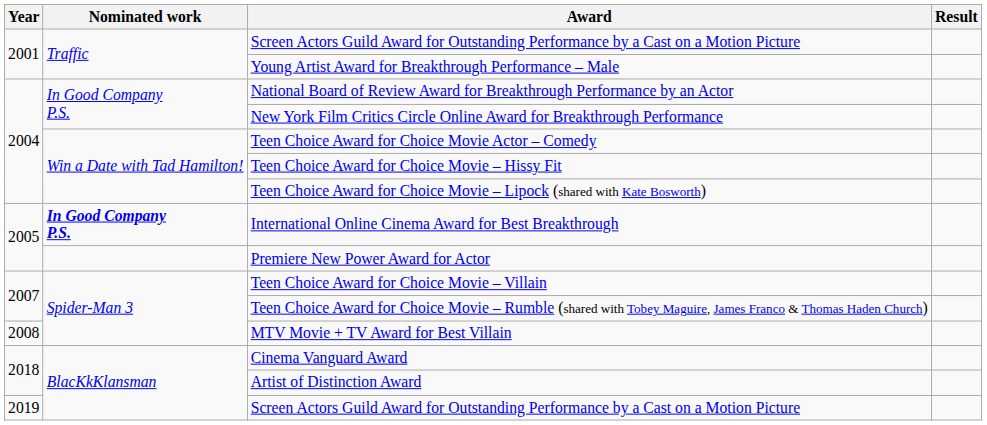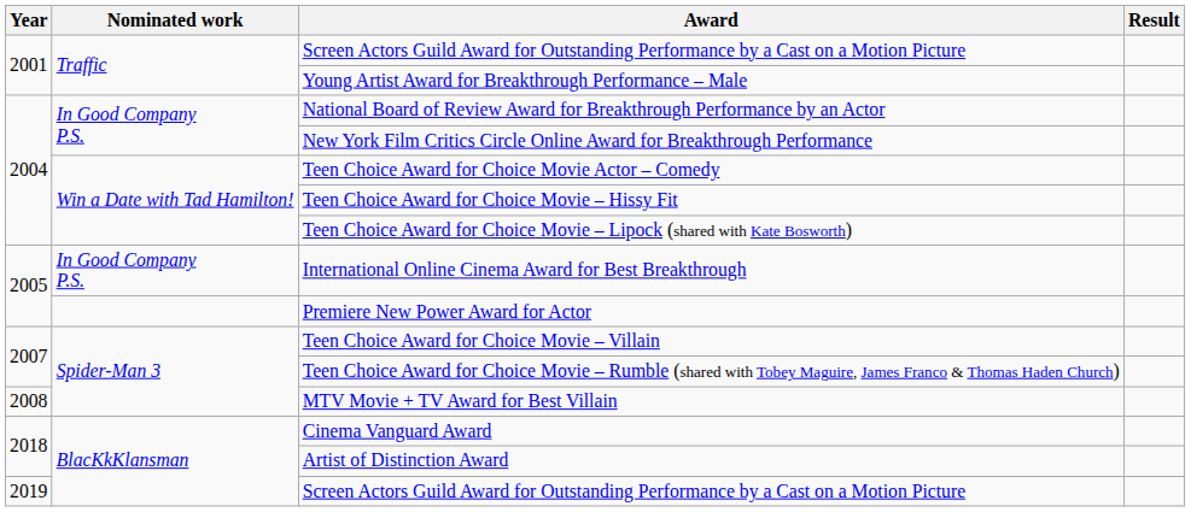International Online Cinema Award for Best Breakthrough | Nominated work: bold -> normal
